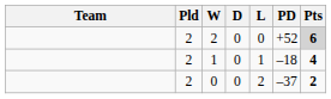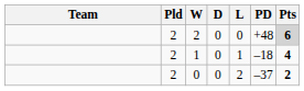row 2 | PD: +52 -> +48
